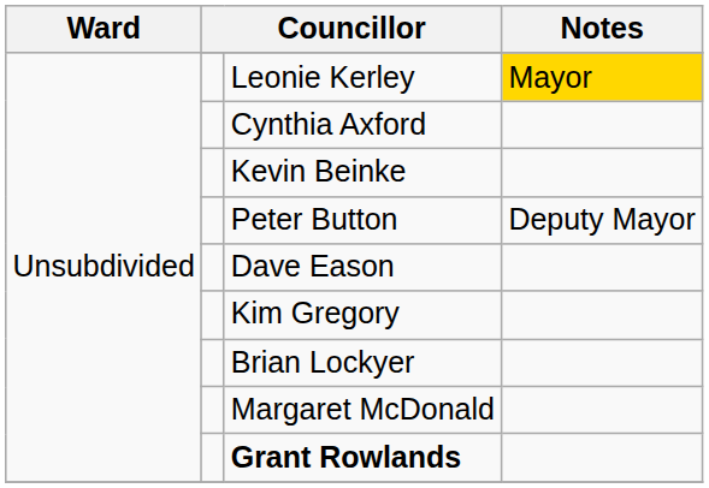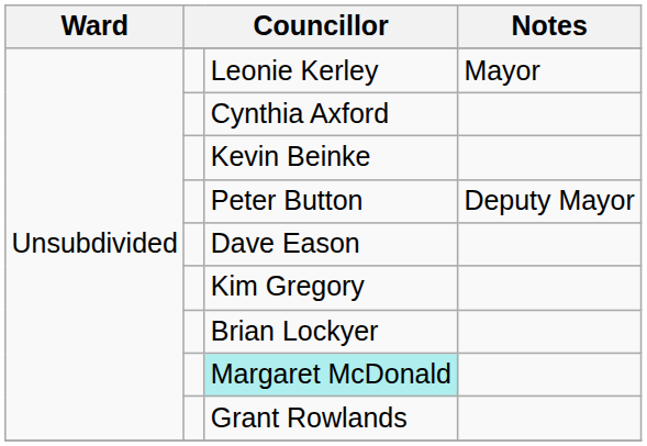Leonie Kerley | Notes: gold background -> no background
Margaret McDonald | column 3: no background -> paleturquoise background
Grant Rowlands | column 3: bold -> normal
